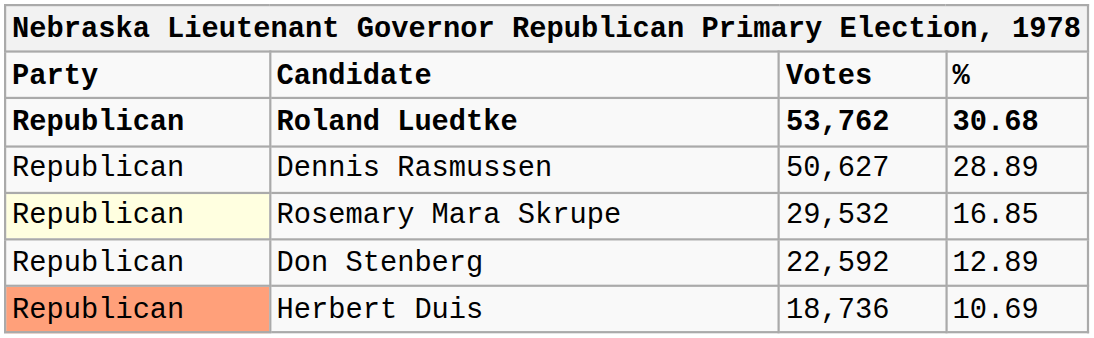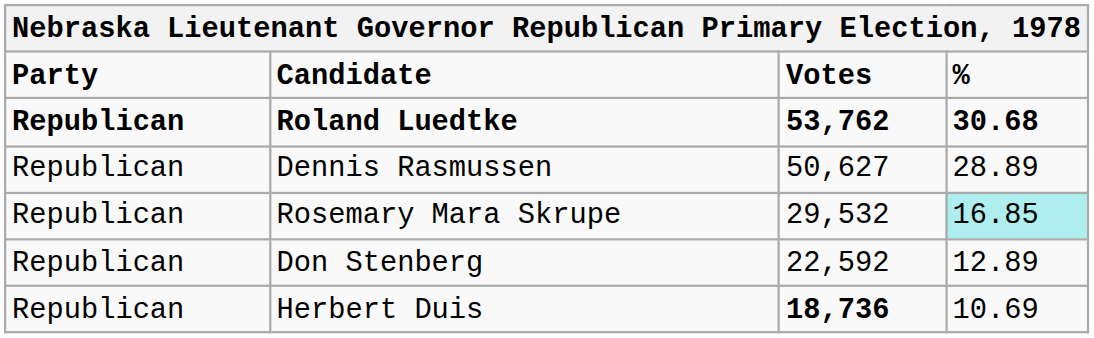Rosemary Mara Skrupe | Party: lightyellow background -> no background
Rosemary Mara Skrupe | %: no background -> paleturquoise background
Herbert Duis | Party: lightsalmon background -> no background
Herbert Duis | Votes: normal -> bold
